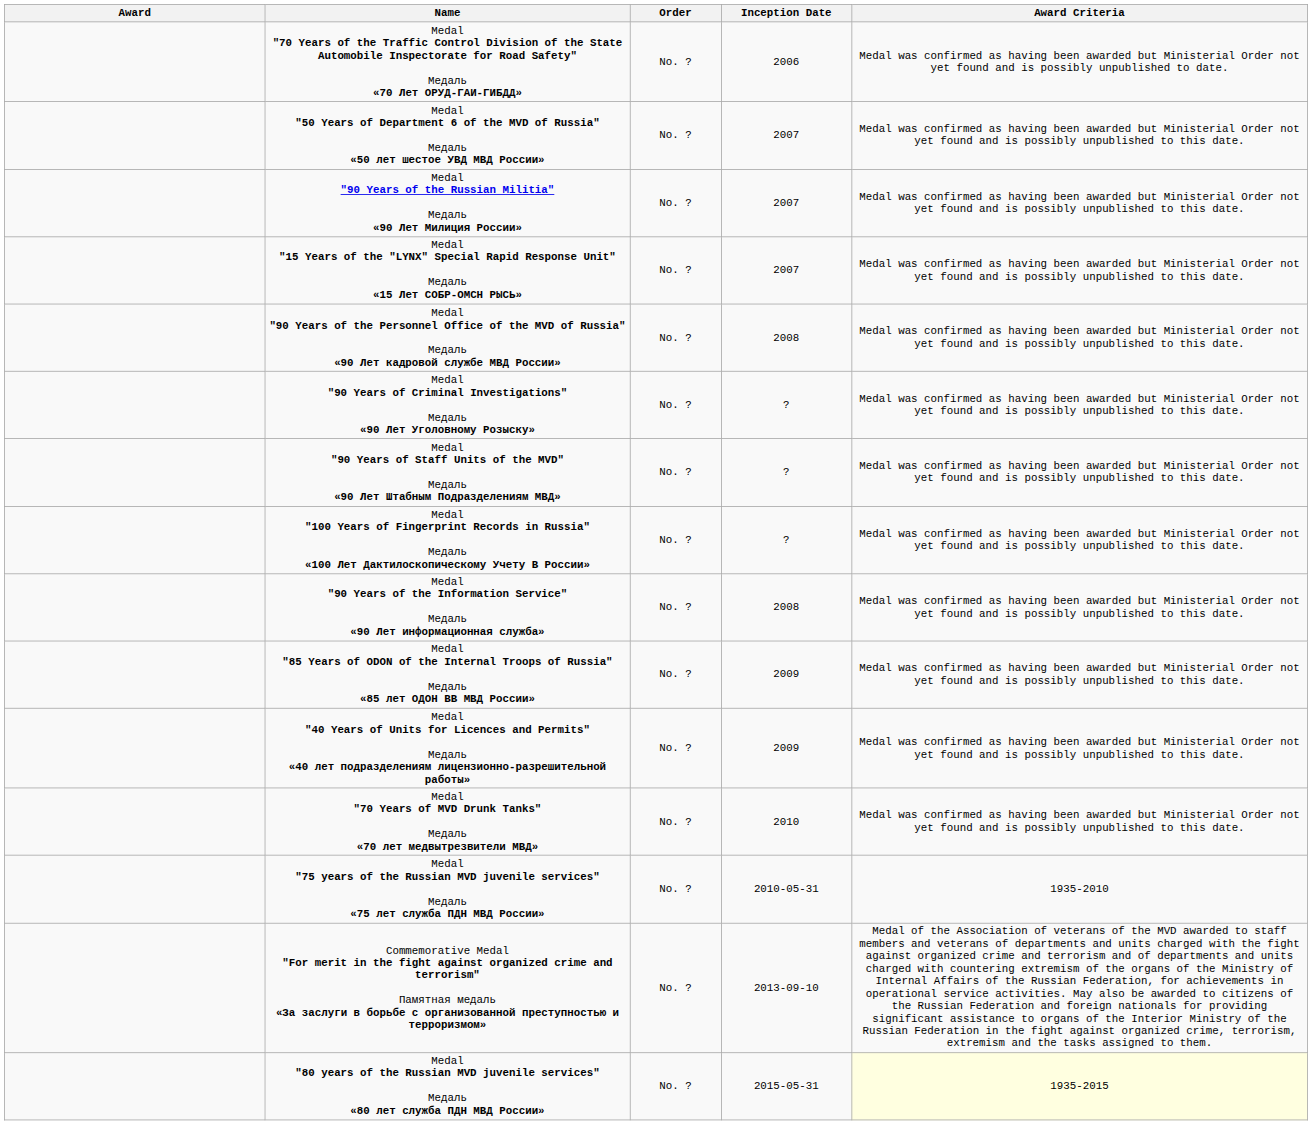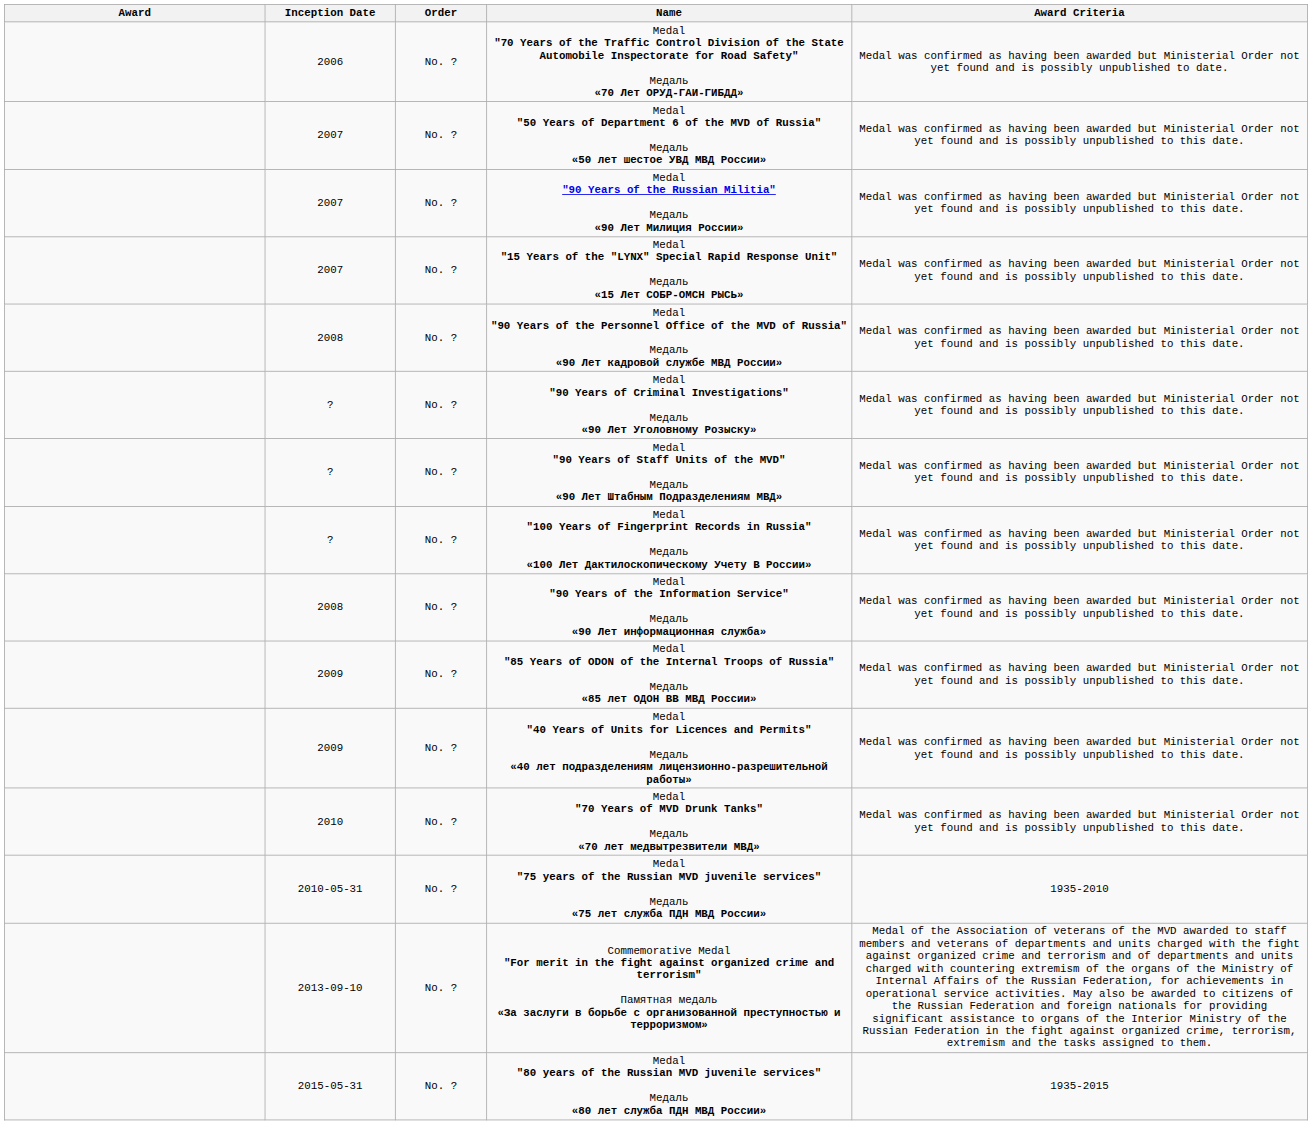columns swapped: Name <-> Inception Date
row 16 | Award Criteria: lightyellow background -> no background
